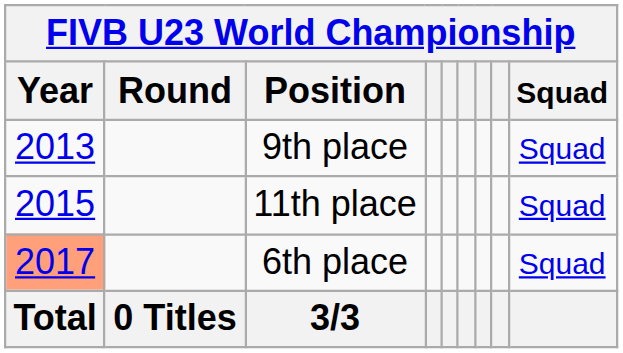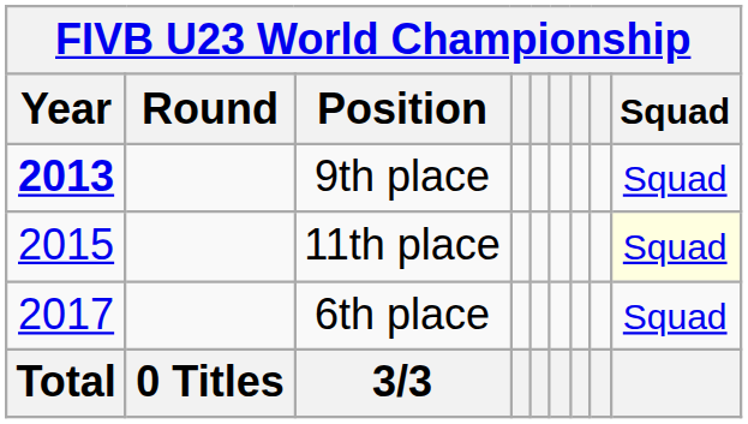9th place | Year: normal -> bold
11th place | Squad: no background -> lightyellow background
6th place | Year: lightsalmon background -> no background
